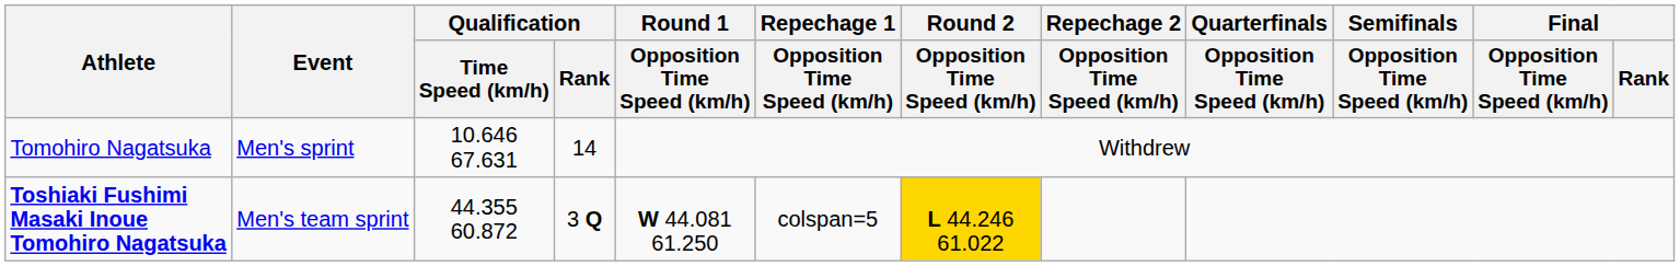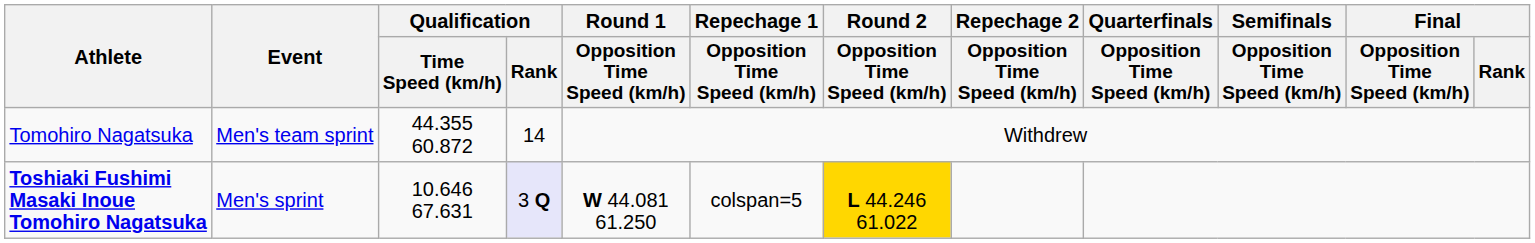Tomohiro Nagatsuka | Event: Men's sprint -> Men's team sprint
Tomohiro Nagatsuka | Qualification / Time Speed (km/h): 10.646 67.631 -> 44.355 60.872
Toshiaki Fushimi Masaki Inoue Tomohiro Nagatsuka | Event: Men's team sprint -> Men's sprint
Toshiaki Fushimi Masaki Inoue Tomohiro Nagatsuka | Qualification / Time Speed (km/h): 44.355 60.872 -> 10.646 67.631
Toshiaki Fushimi Masaki Inoue Tomohiro Nagatsuka | Qualification / Rank: no background -> lavender background
